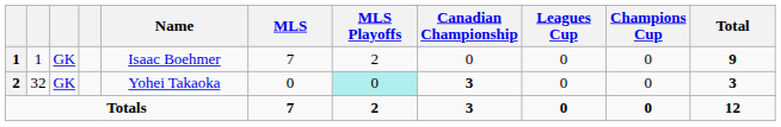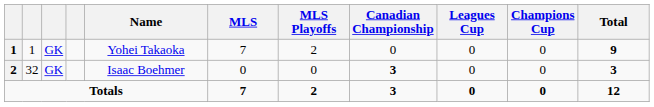row 2 | Name: Isaac Boehmer -> Yohei Takaoka
row 3 | Name: Yohei Takaoka -> Isaac Boehmer
row 3 | MLS Playoffs: paleturquoise background -> no background
